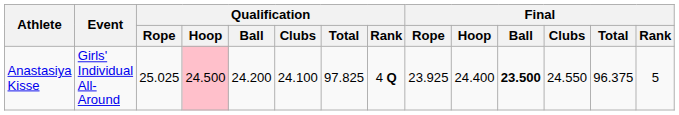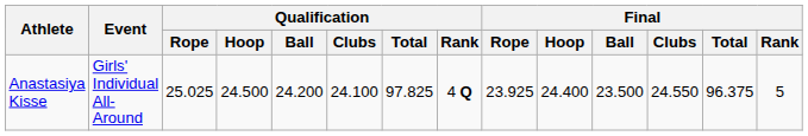row 3 | Qualification / Hoop: pink background -> no background
row 3 | Final / Ball: bold -> normal
